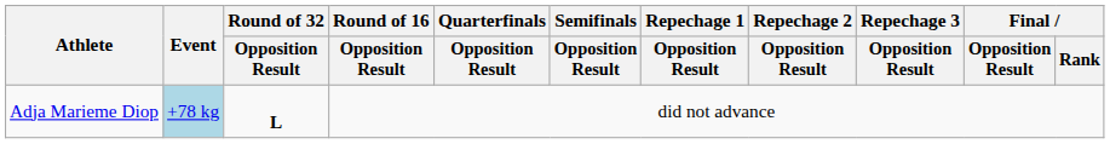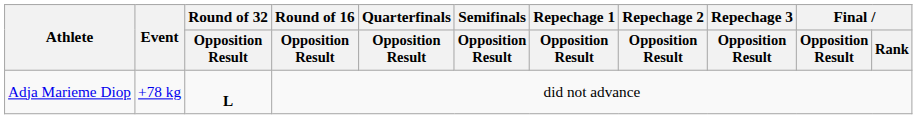Adja Marieme Diop | Event: lightblue background -> no background
